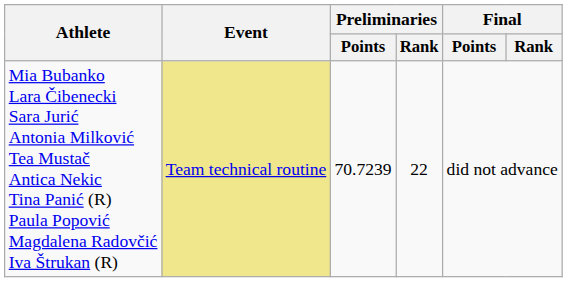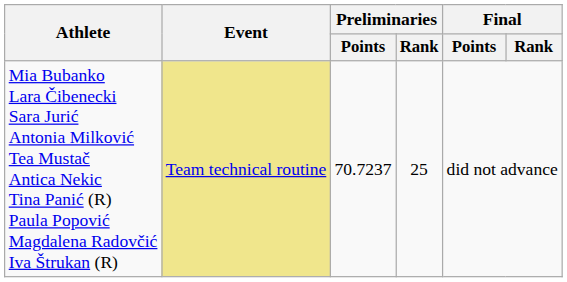row 3 | Preliminaries / Points: 70.7239 -> 70.7237
row 3 | Preliminaries / Rank: 22 -> 25
